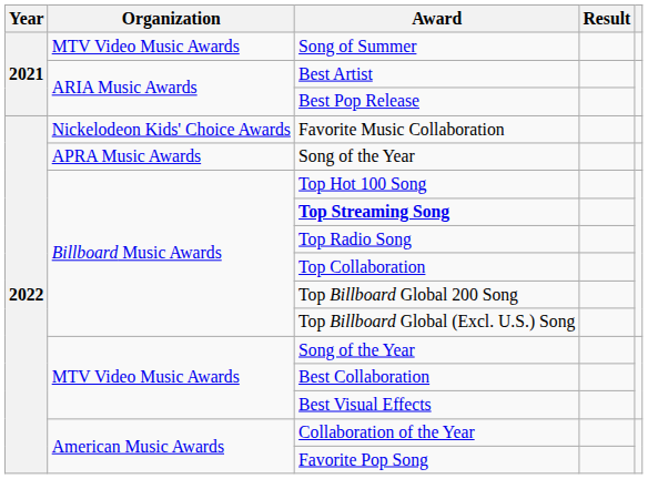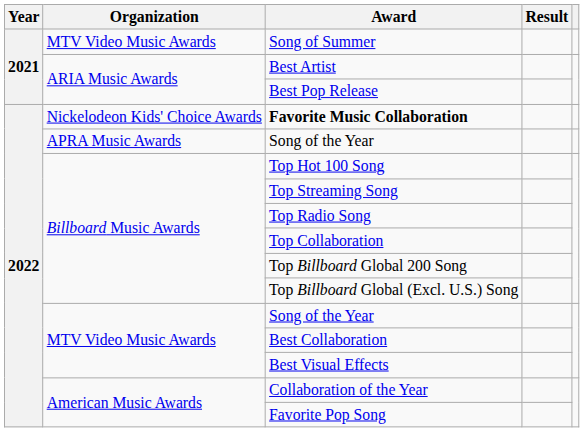Favorite Music Collaboration | Award: normal -> bold
Top Streaming Song | Award: bold -> normal
